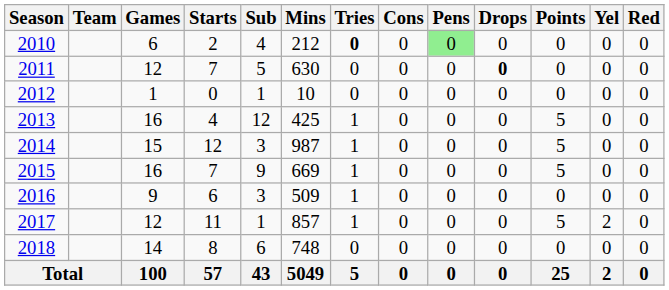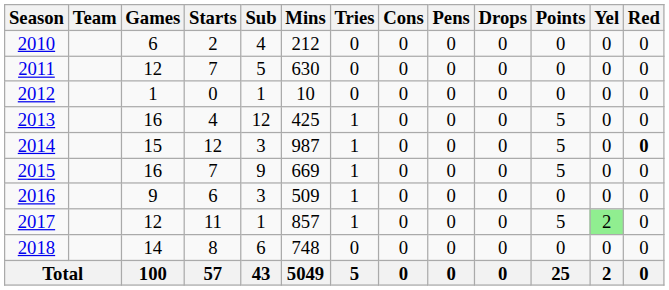2010 | Tries: bold -> normal
2010 | Pens: lightgreen background -> no background
2011 | Drops: bold -> normal
2014 | Red: normal -> bold
2017 | Yel: no background -> lightgreen background
